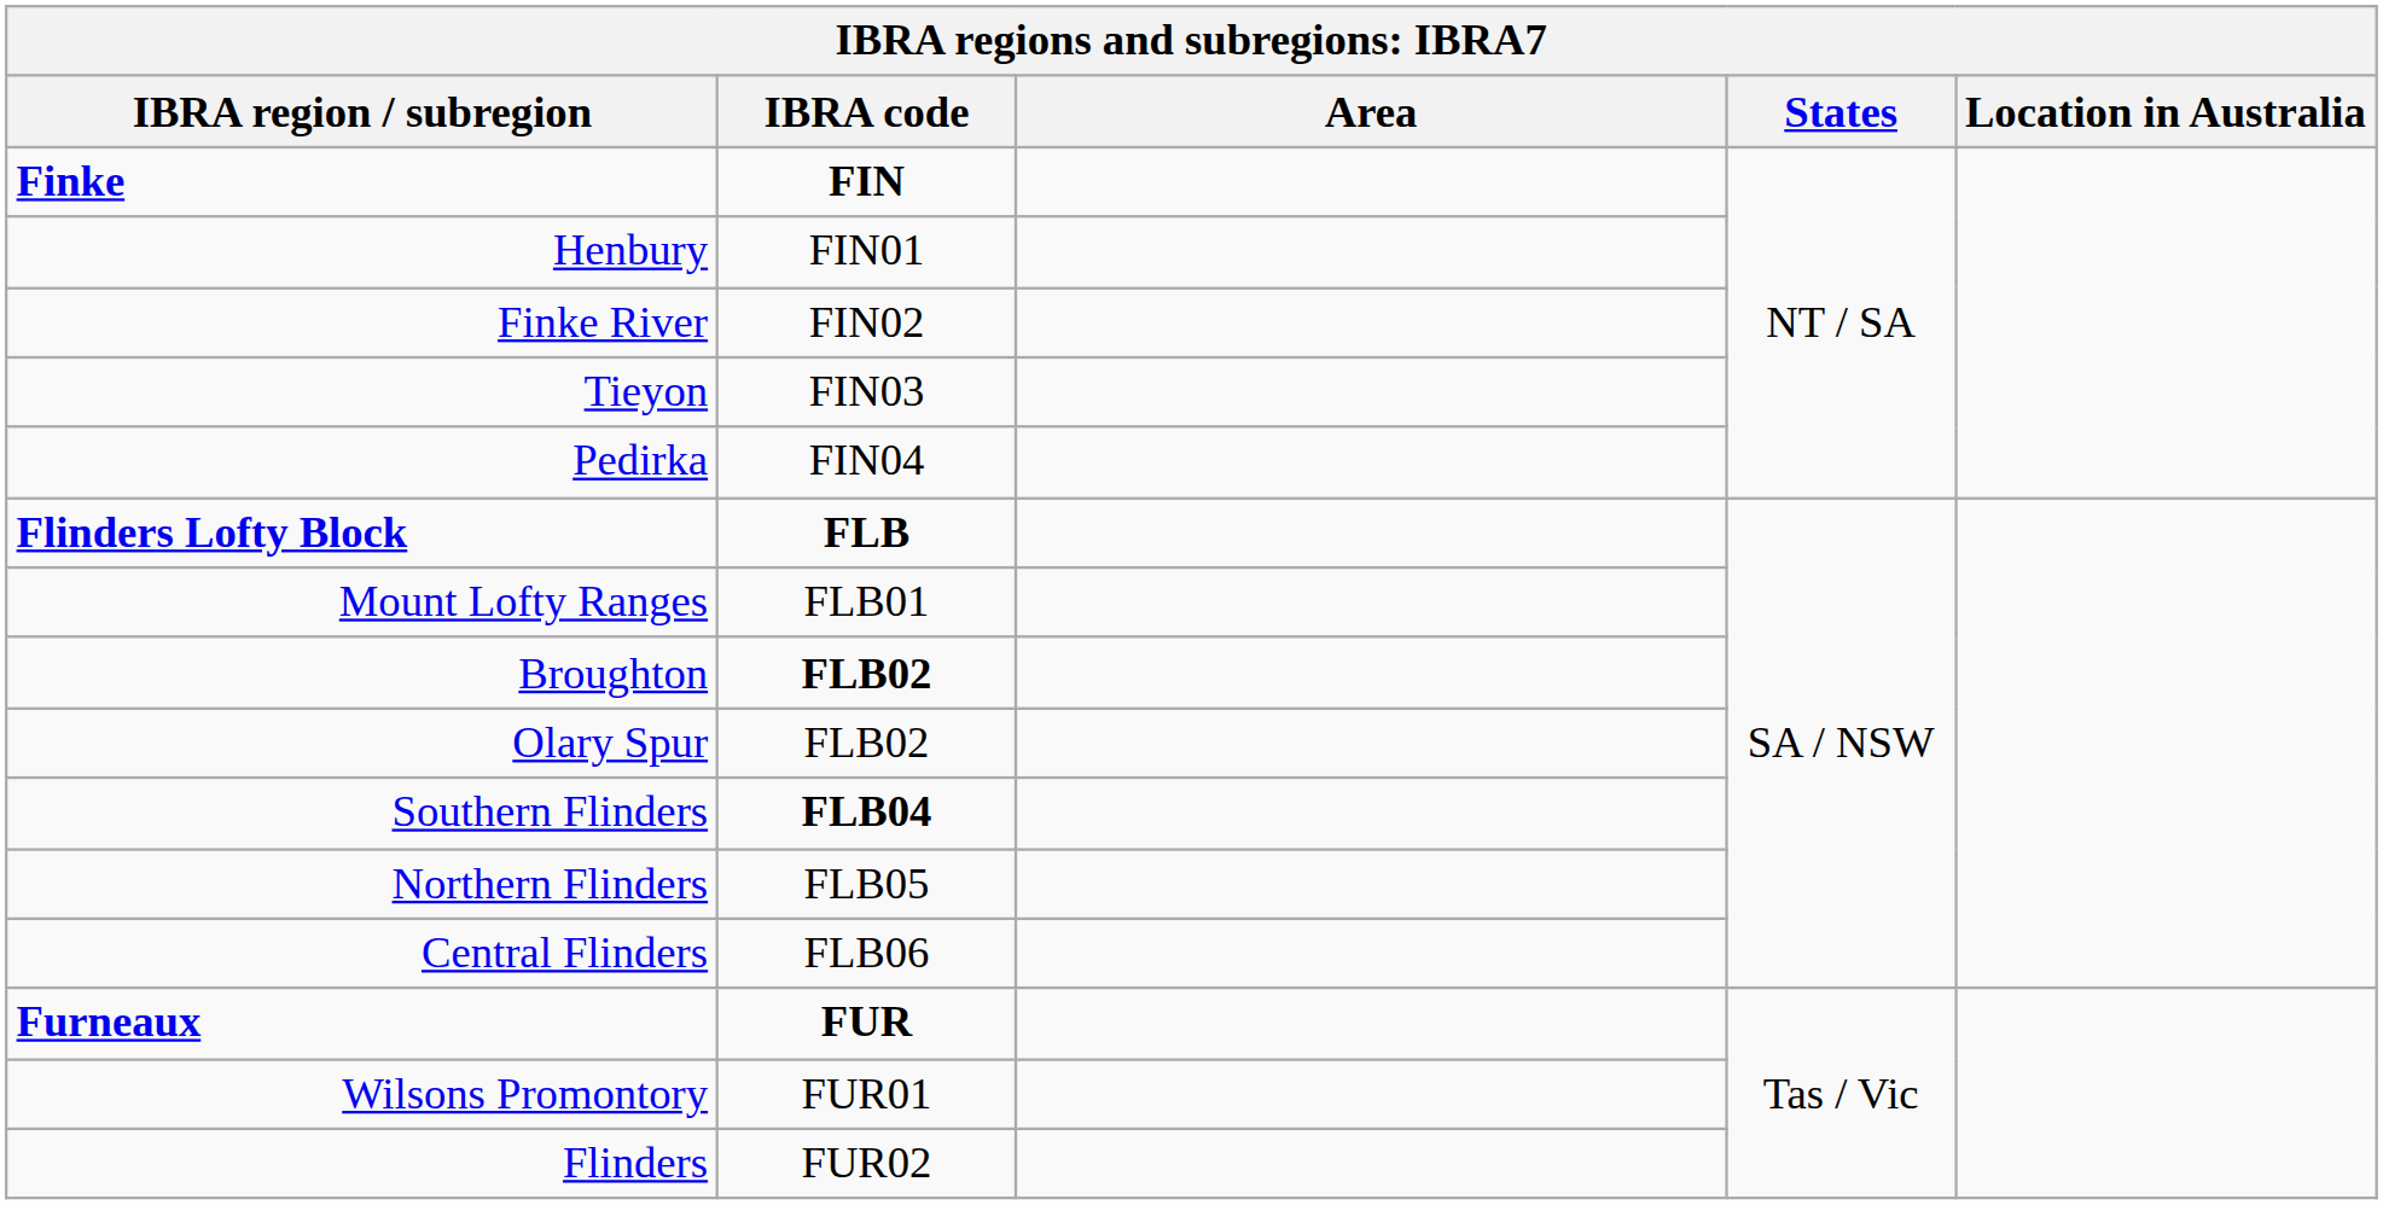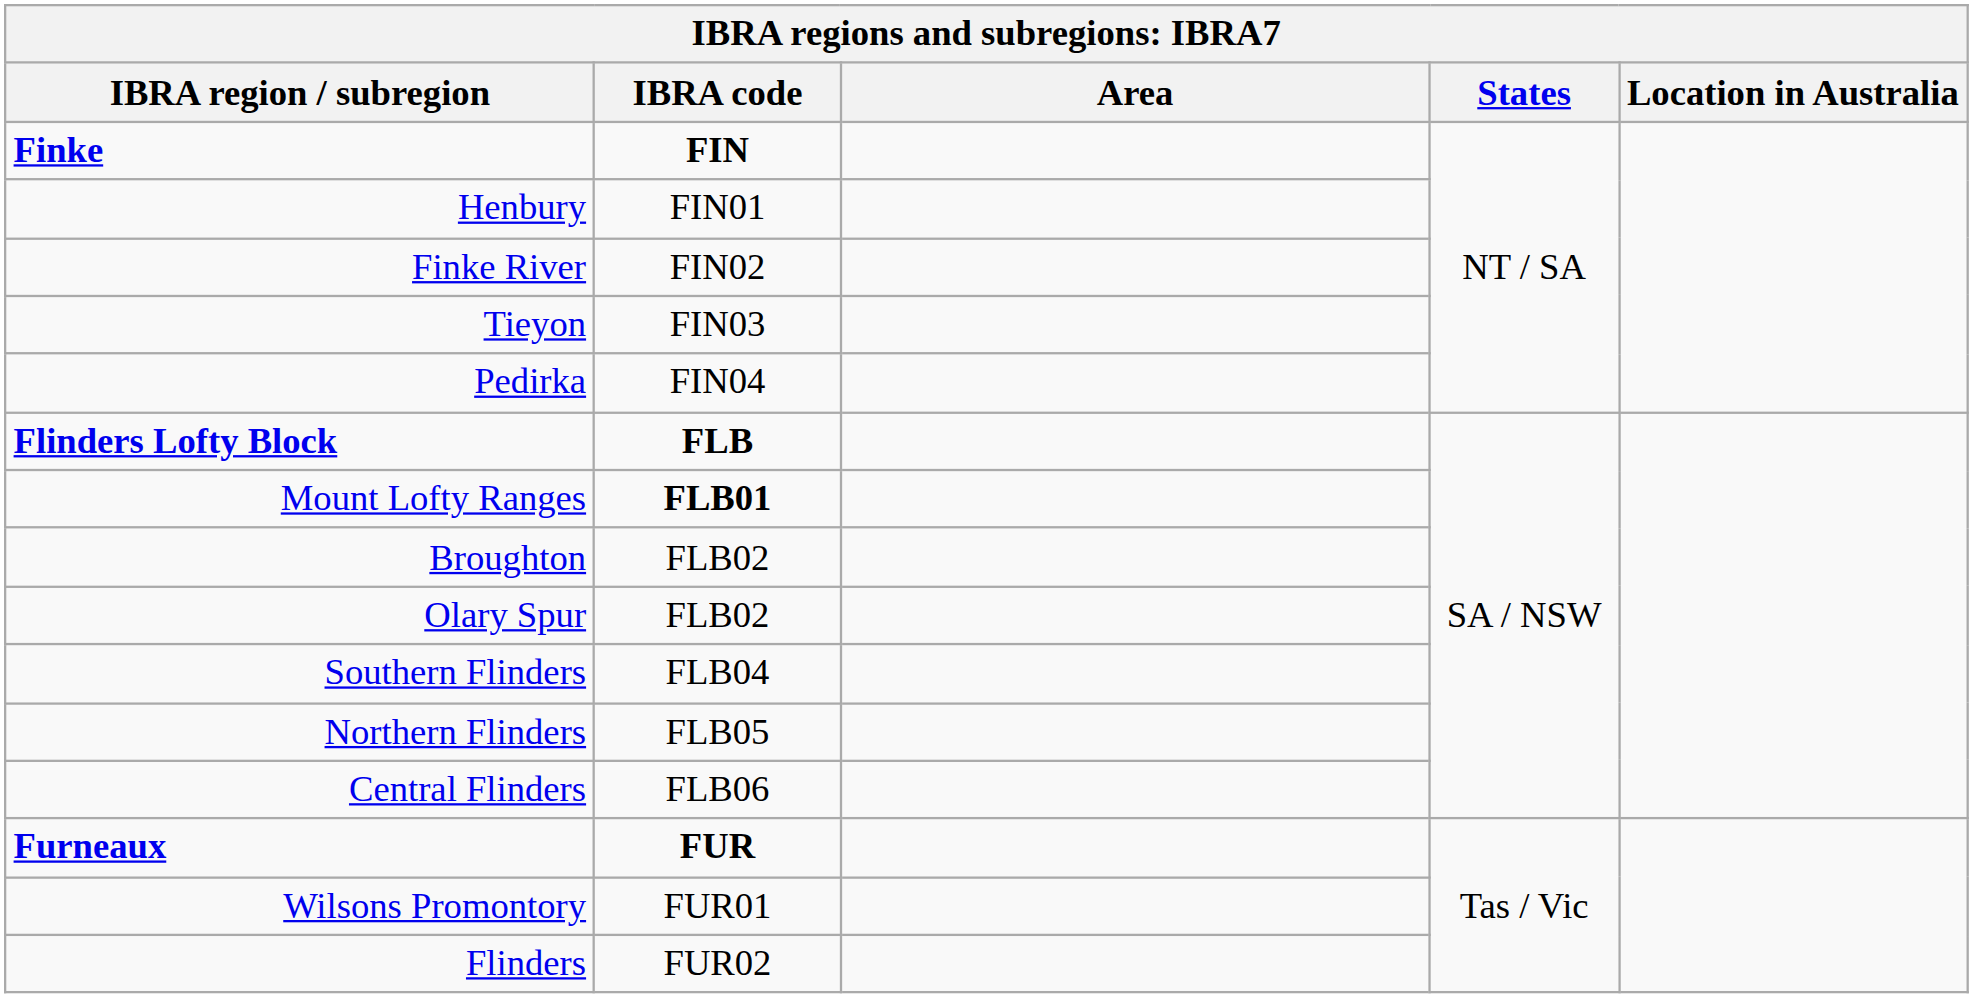Mount Lofty Ranges | IBRA code: normal -> bold
Broughton | IBRA code: bold -> normal
Southern Flinders | IBRA code: bold -> normal
